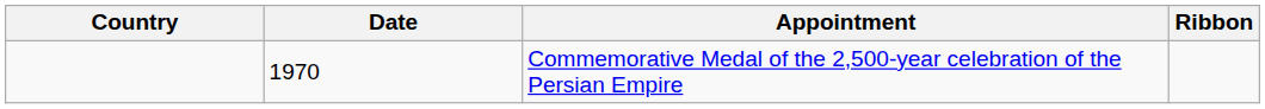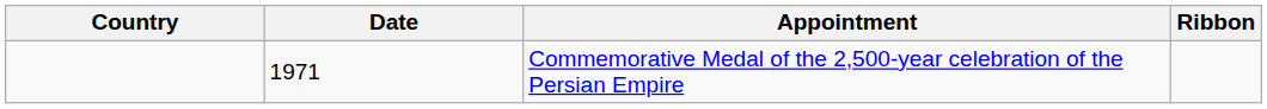row 2 | Date: 1970 -> 1971
